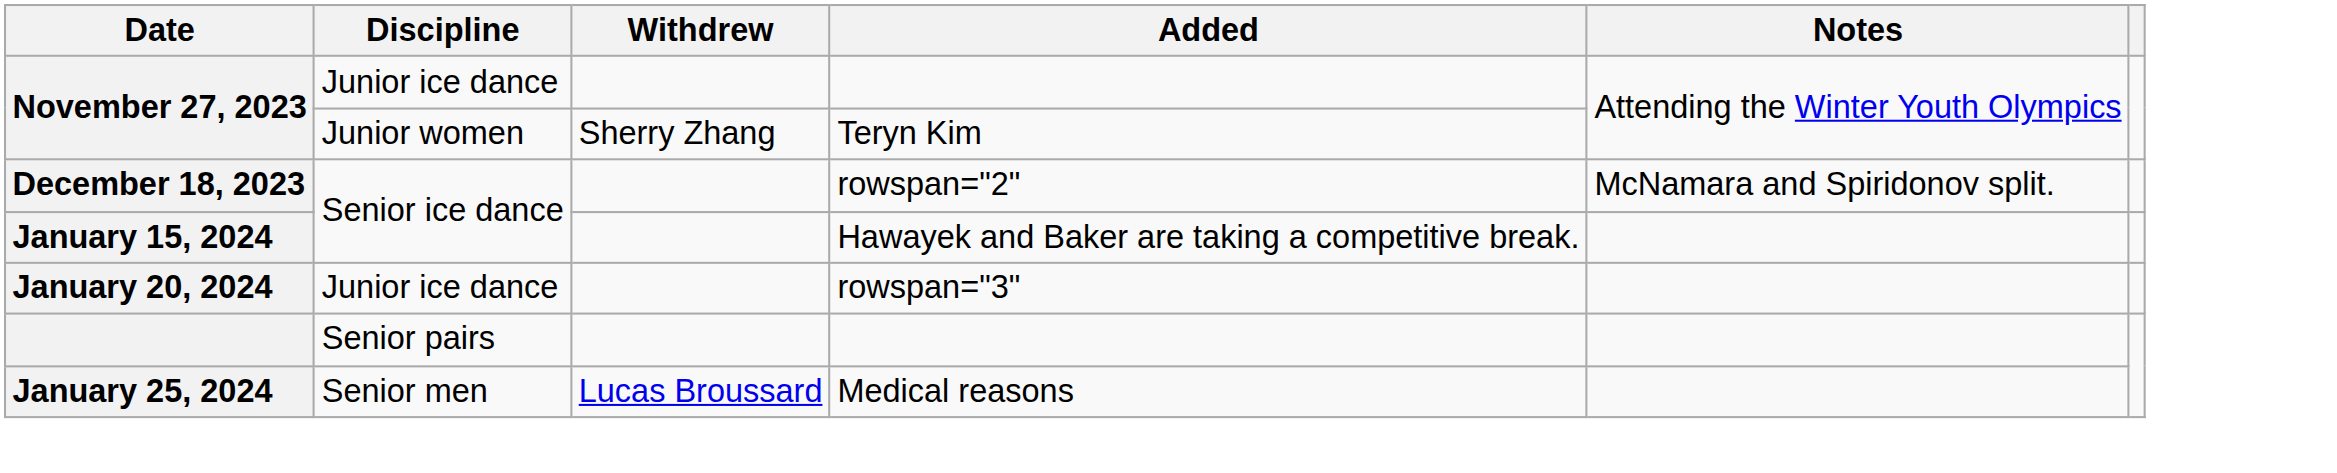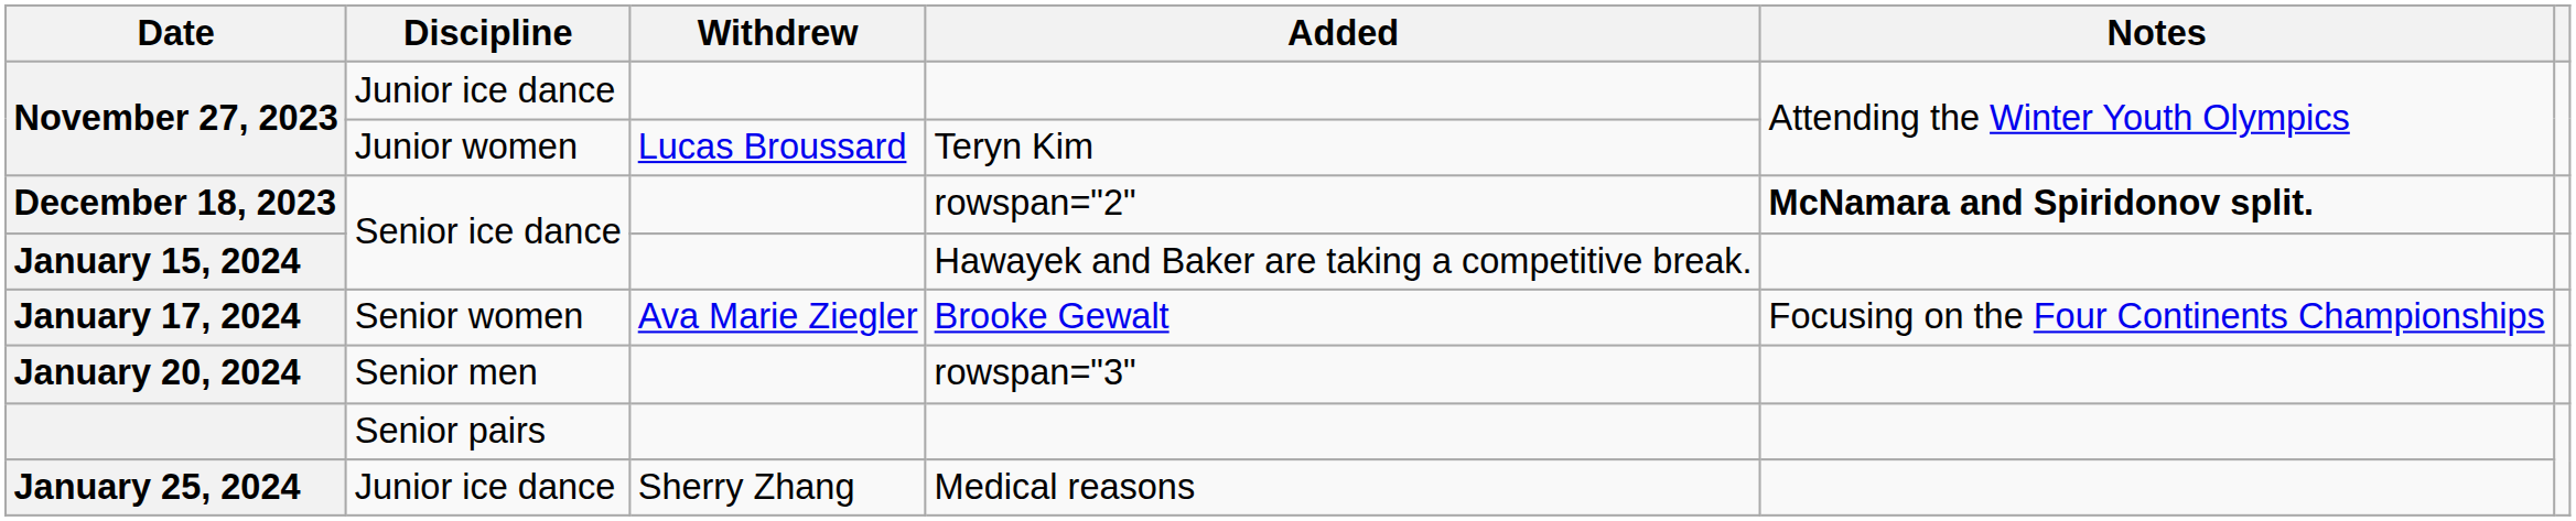November 27, 2023 / Teryn Kim | Withdrew: Sherry Zhang -> Lucas Broussard
December 18, 2023 | Notes: normal -> bold
+ row: January 17, 2024 | Senior women | Ava Marie Ziegler | Brooke Gewalt | Focusing on the Four Continents Championships
January 20, 2024 | Discipline: Junior ice dance -> Senior men
January 25, 2024 | Discipline: Senior men -> Junior ice dance
January 25, 2024 | Withdrew: Lucas Broussard -> Sherry Zhang
